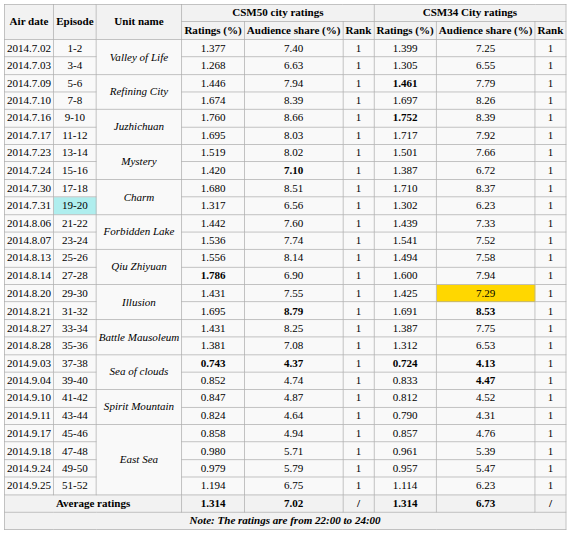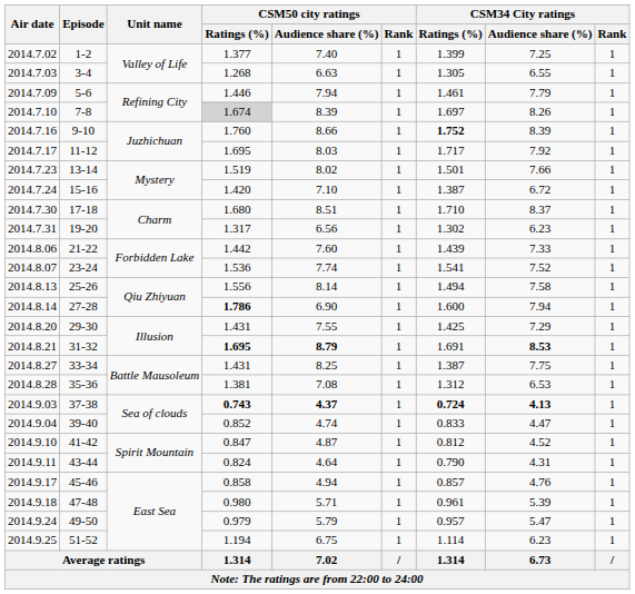2014.7.09 | CSM34 City ratings / Ratings (%): bold -> normal
2014.7.10 | CSM50 city ratings / Ratings (%): no background -> lightgrey background
2014.7.24 | CSM50 city ratings / Audience share (%): bold -> normal
2014.7.31 | Episode: paleturquoise background -> no background
2014.8.20 | CSM34 City ratings / Audience share (%): gold background -> no background
2014.8.21 | CSM50 city ratings / Ratings (%): normal -> bold
2014.9.04 | CSM34 City ratings / Audience share (%): bold -> normal
